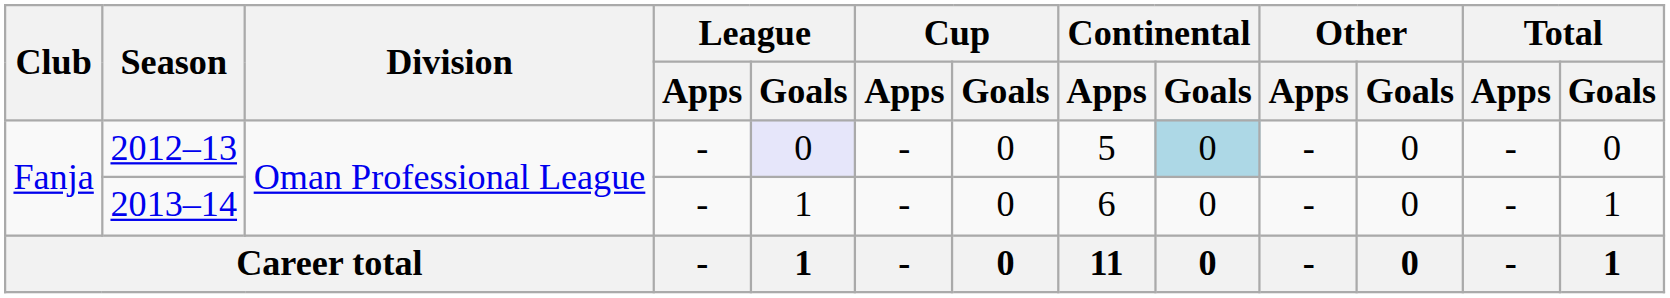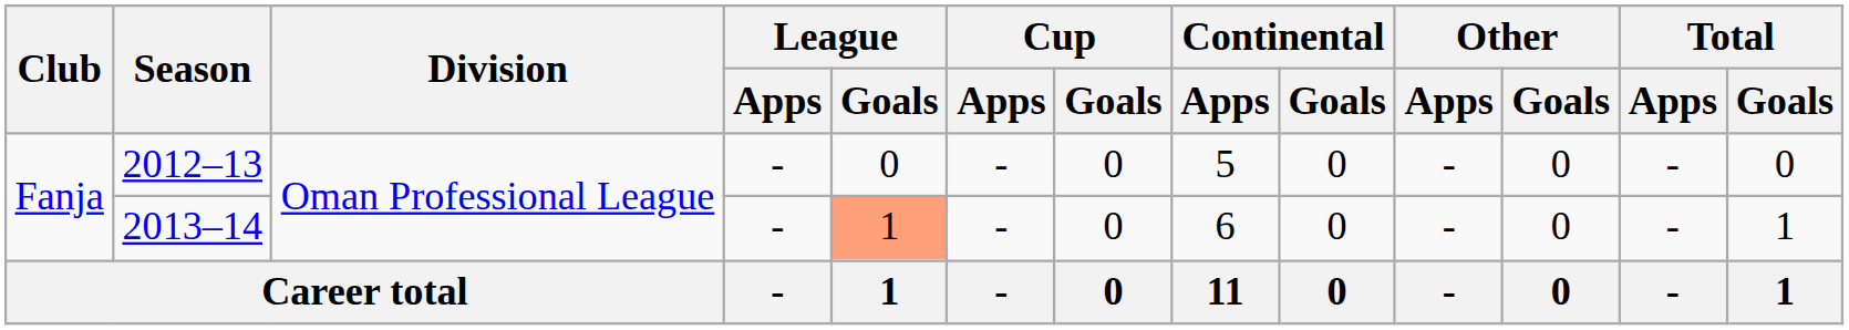2012–13 | League / Goals: lavender background -> no background
2012–13 | Continental / Goals: lightblue background -> no background
2013–14 | League / Goals: no background -> lightsalmon background
